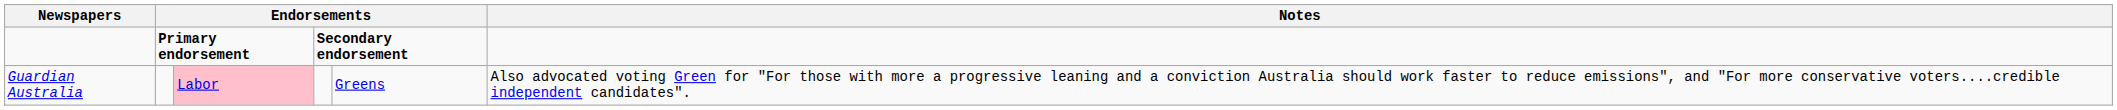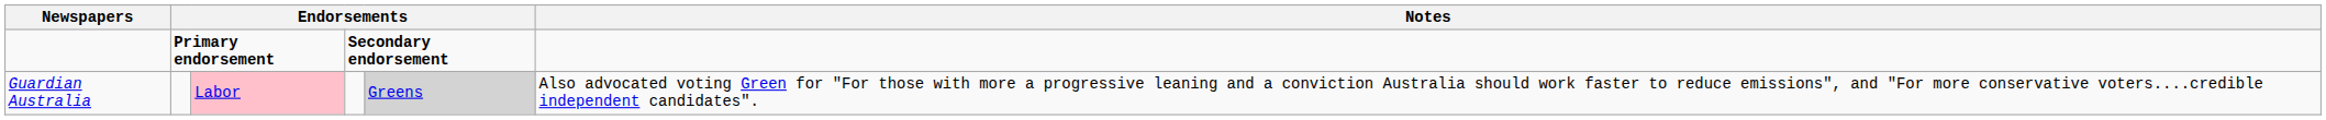Guardian Australia | column 5: no background -> lightgrey background
